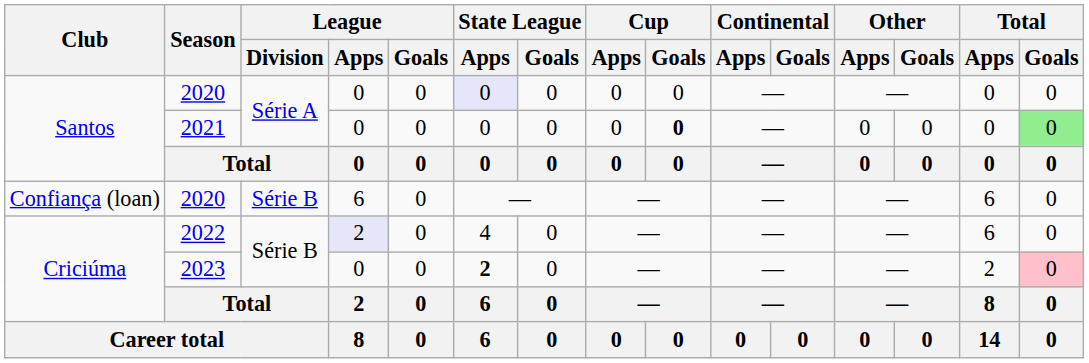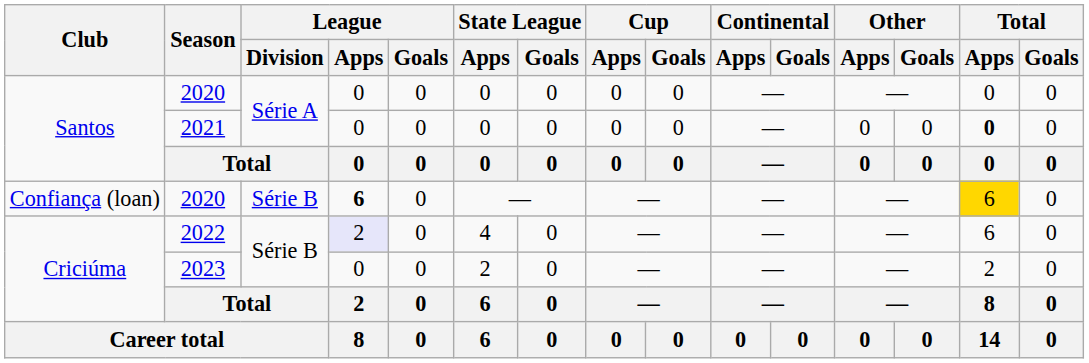Santos / 2020 | State League / Apps: lavender background -> no background
2021 | Cup / Goals: bold -> normal
2021 | Total / Apps: normal -> bold
2021 | Total / Goals: lightgreen background -> no background
Confiança (loan) / 2020 | League / Apps: normal -> bold
Confiança (loan) / 2020 | Total / Apps: no background -> gold background
2023 | State League / Apps: bold -> normal
2023 | Total / Goals: pink background -> no background
